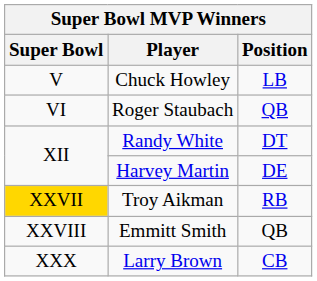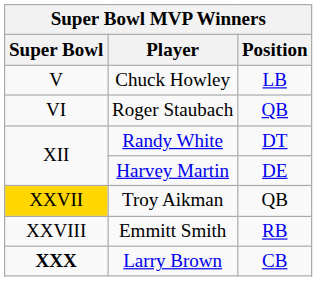Troy Aikman | Position: RB -> QB
Emmitt Smith | Position: QB -> RB
Larry Brown | Super Bowl: normal -> bold
